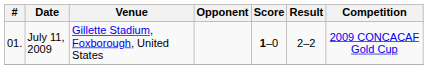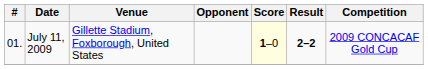July 11, 2009 | Score: no background -> lightyellow background
July 11, 2009 | Result: normal -> bold
